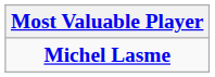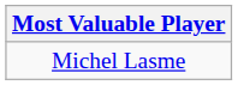row 2 | column 1: bold -> normal
